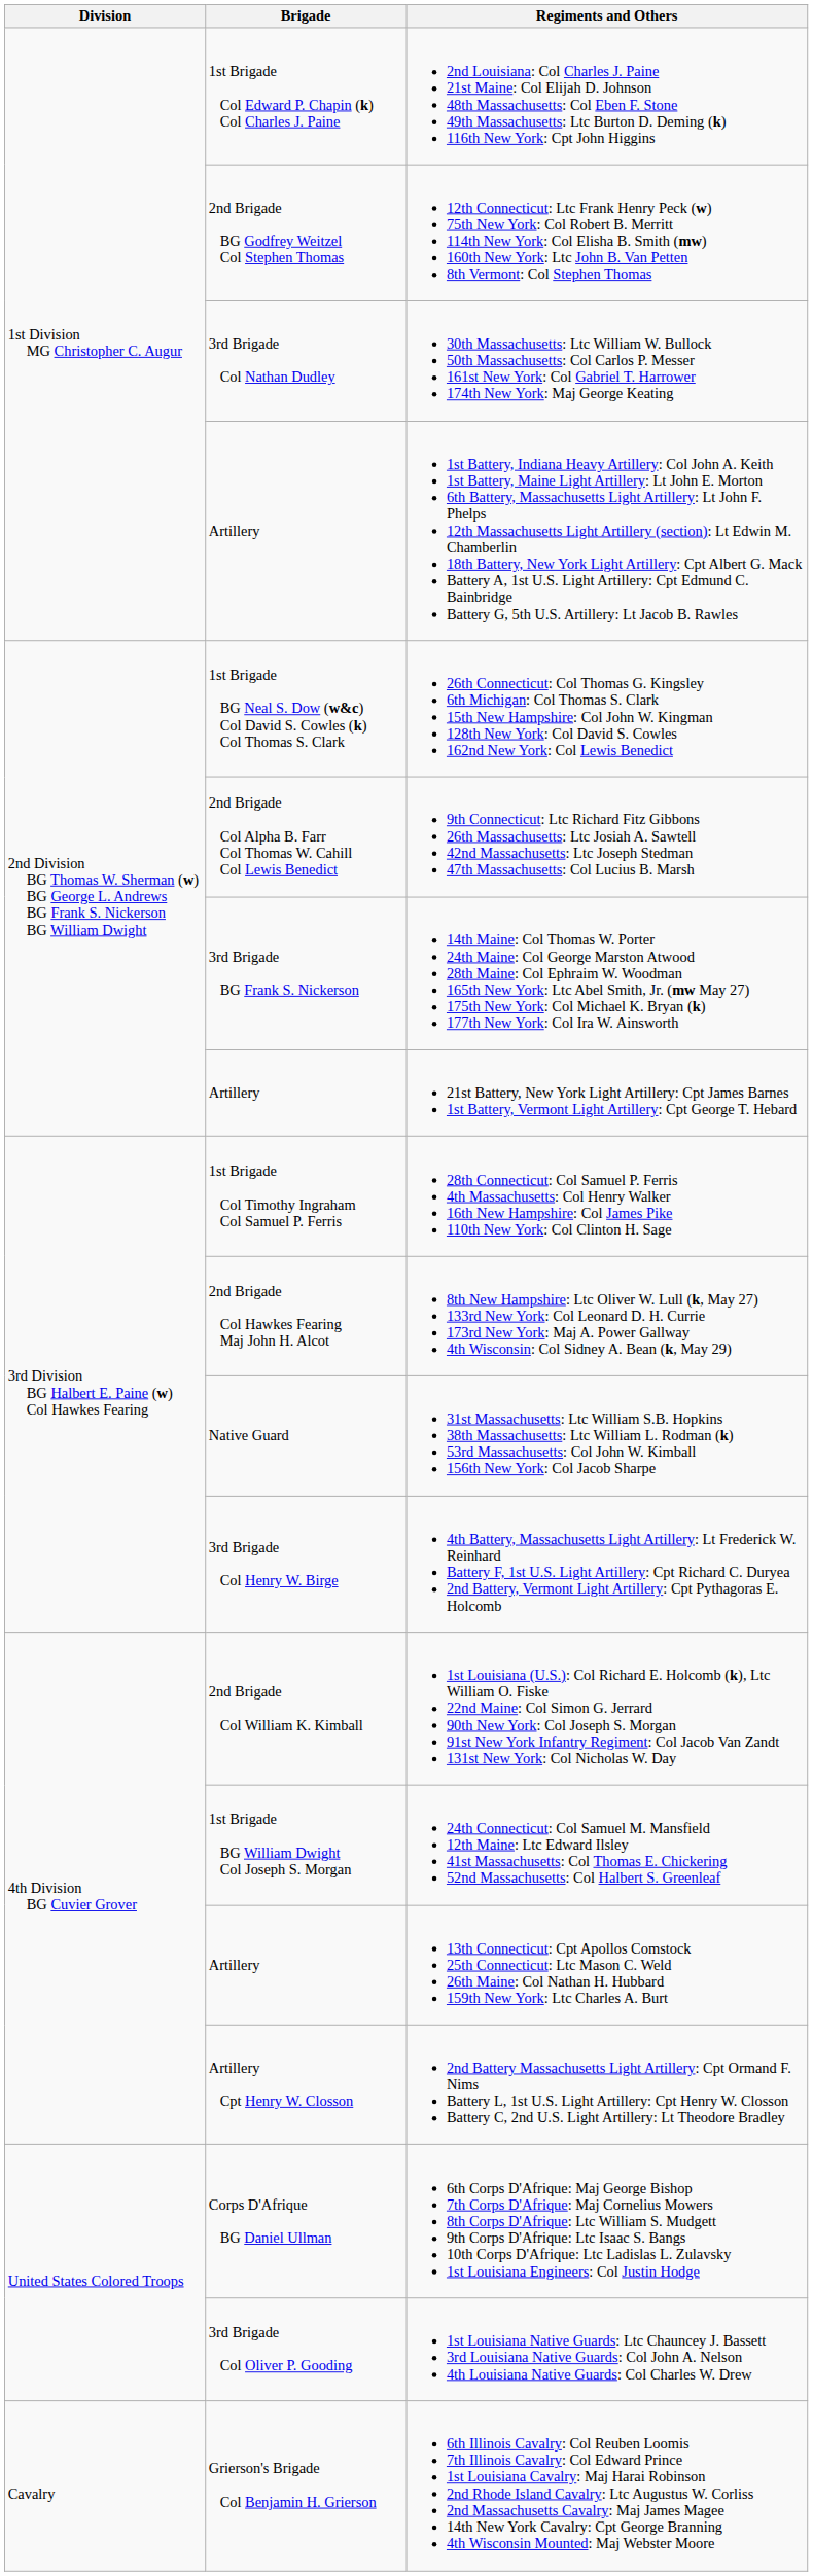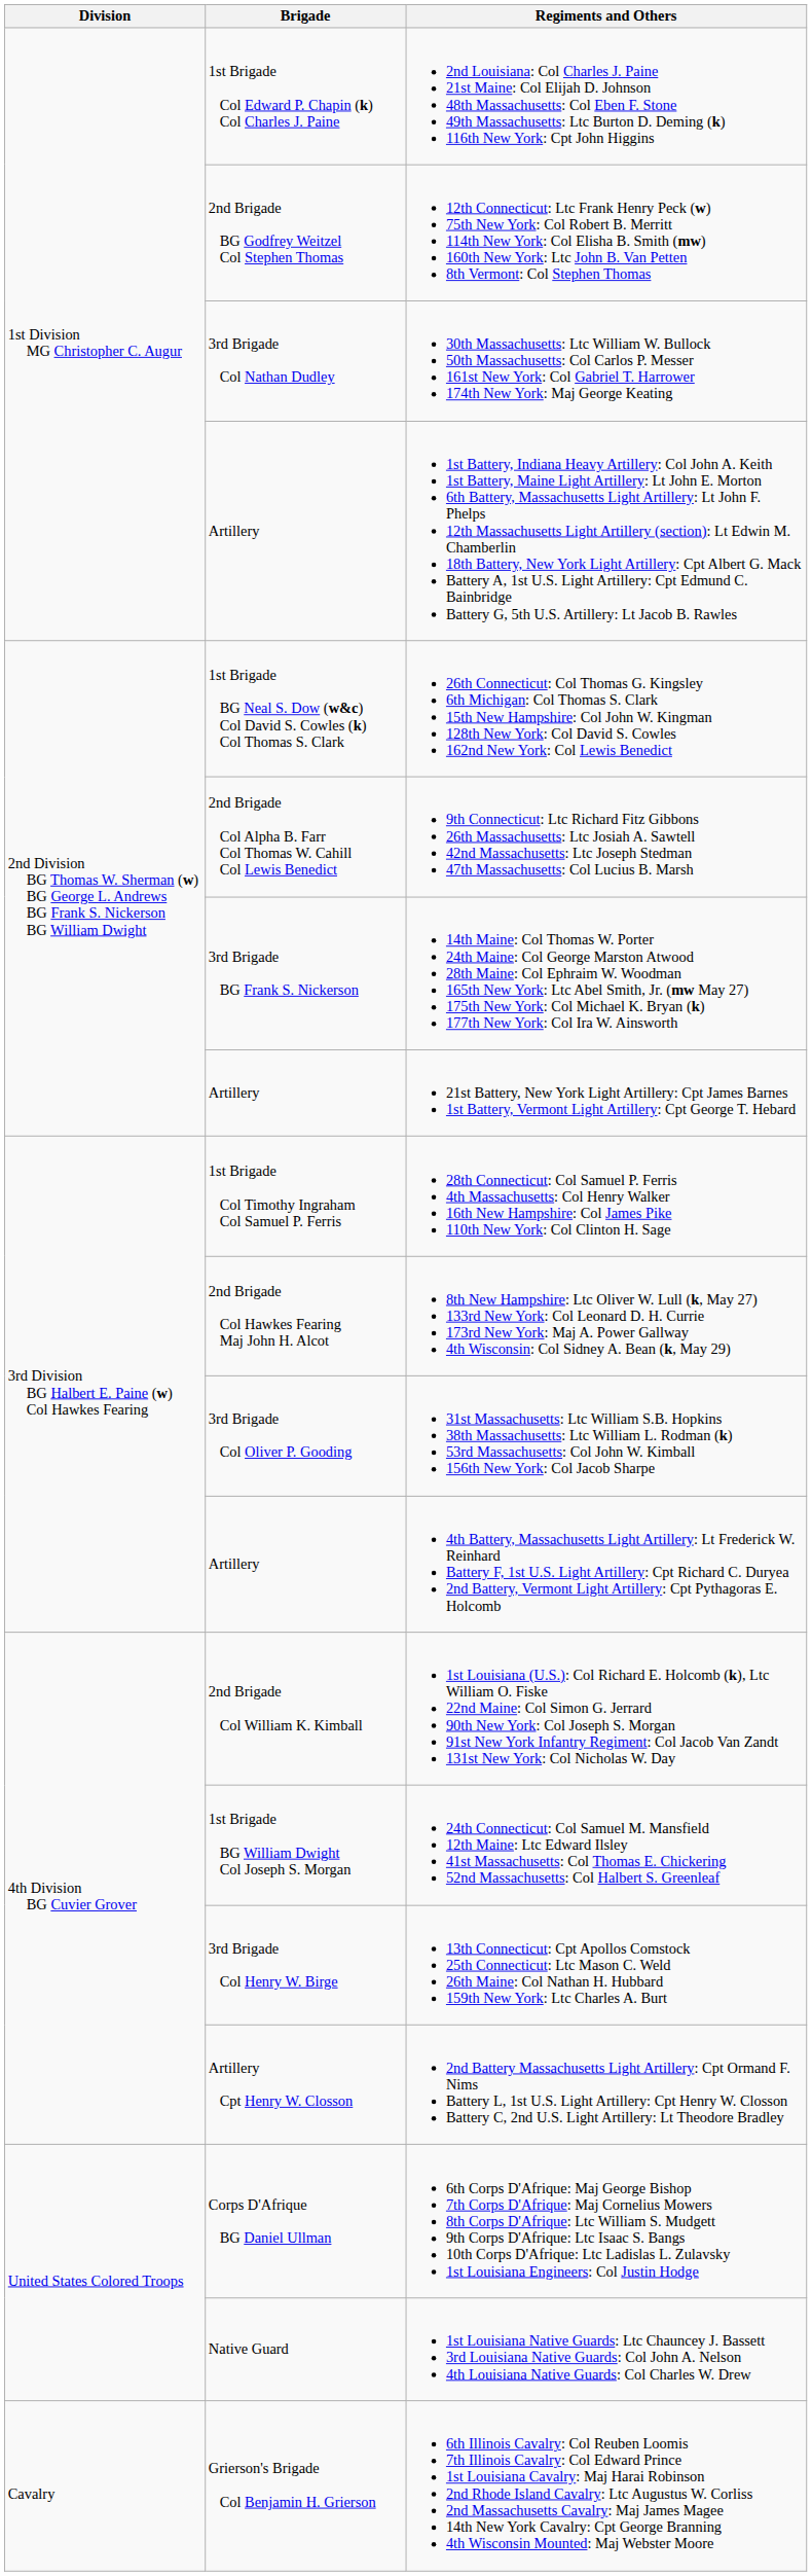row 12 | Brigade: Native Guard -> 3rd Brigade Col Oliver P. Gooding
row 13 | Brigade: 3rd Brigade Col Henry W. Birge -> Artillery
row 16 | Brigade: Artillery -> 3rd Brigade Col Henry W. Birge
row 19 | Brigade: 3rd Brigade Col Oliver P. Gooding -> Native Guard
